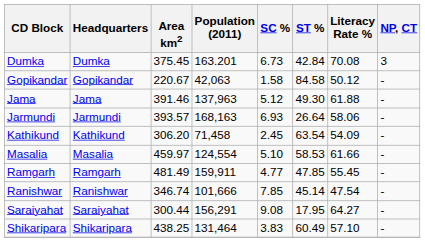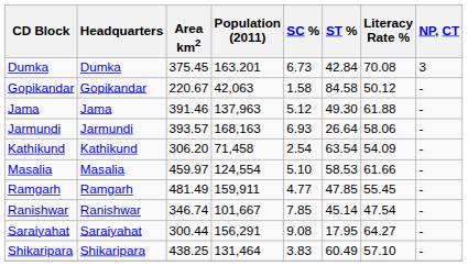row 6 | SC %: 2.45 -> 2.54
row 9 | Population (2011): 101,666 -> 101,667
